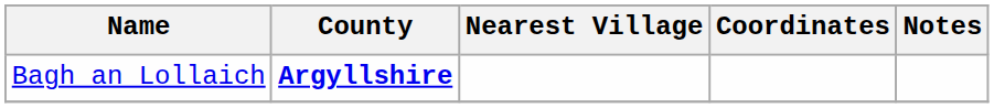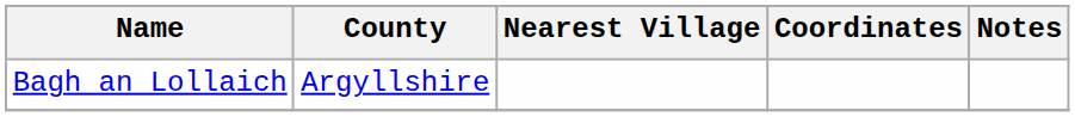Bagh an Lollaich | County: bold -> normal
